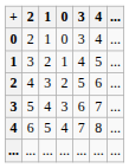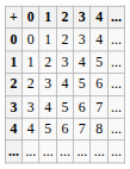columns swapped: 0 <-> 2
